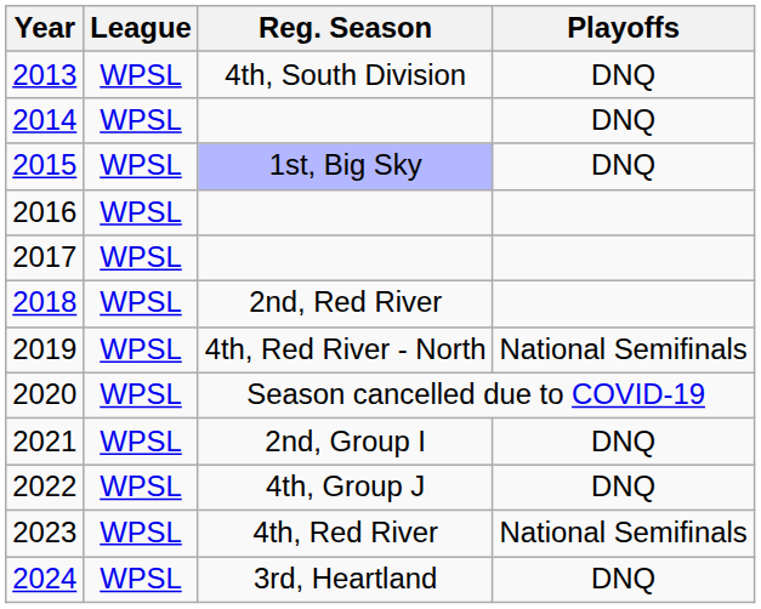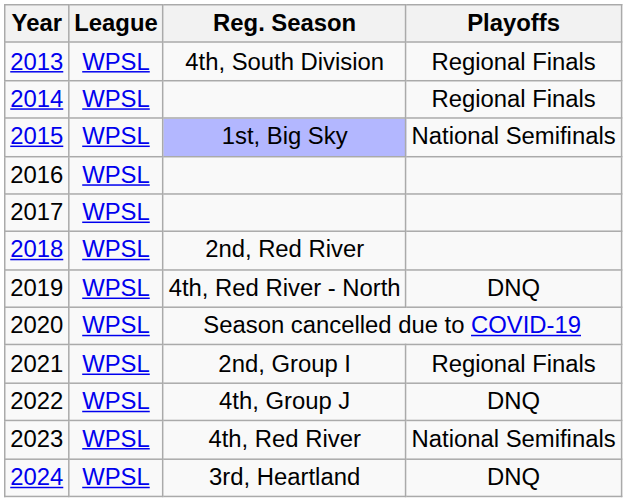2013 | Playoffs: DNQ -> Regional Finals
2014 | Playoffs: DNQ -> Regional Finals
2015 | Playoffs: DNQ -> National Semifinals
2019 | Playoffs: National Semifinals -> DNQ
2021 | Playoffs: DNQ -> Regional Finals
